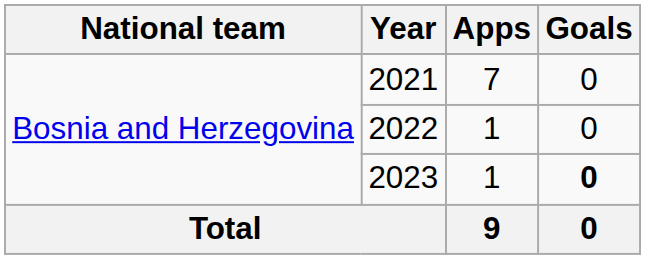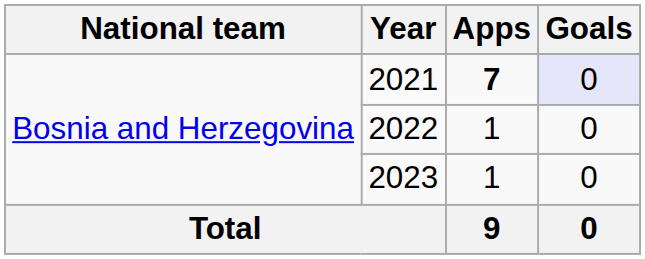2021 | Apps: normal -> bold
2021 | Goals: no background -> lavender background
2023 | Goals: bold -> normal
